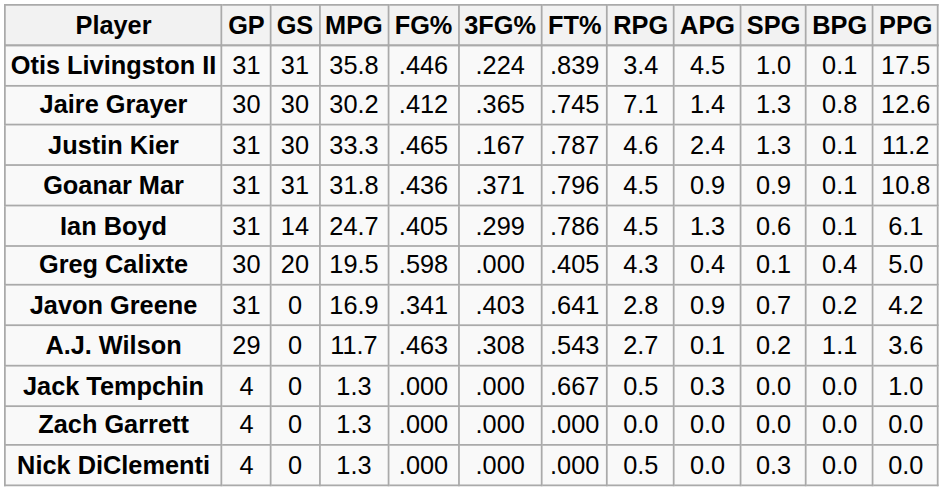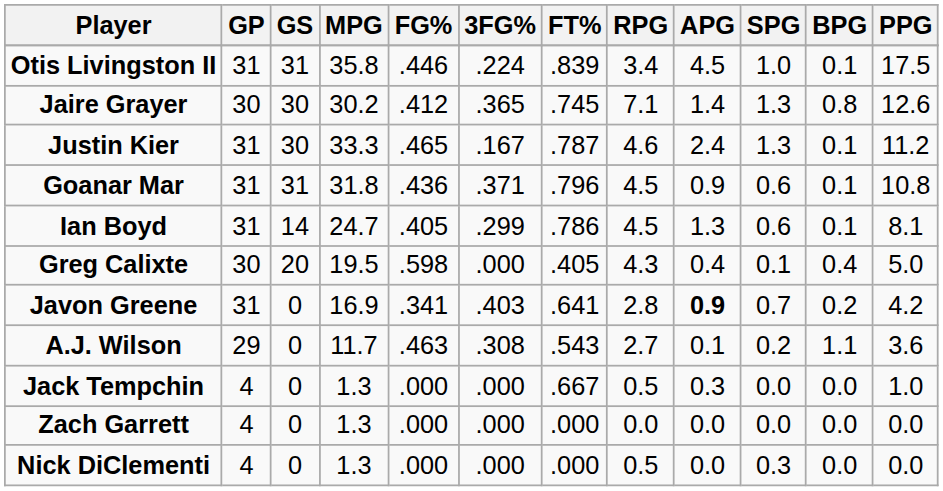Goanar Mar | SPG: 0.9 -> 0.6
Ian Boyd | PPG: 6.1 -> 8.1
Javon Greene | APG: normal -> bold
